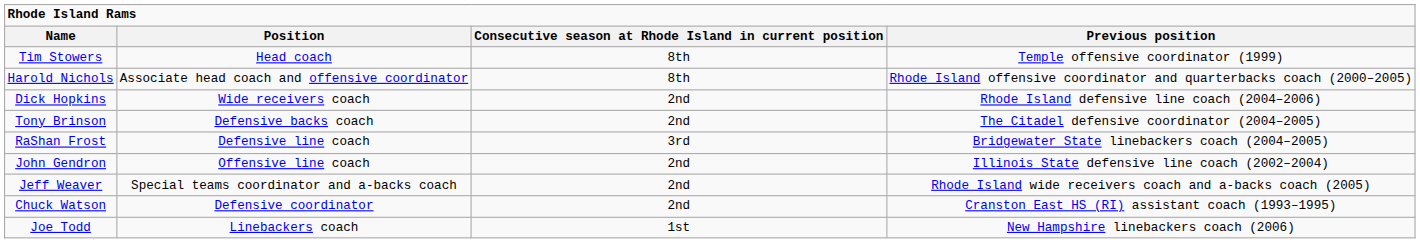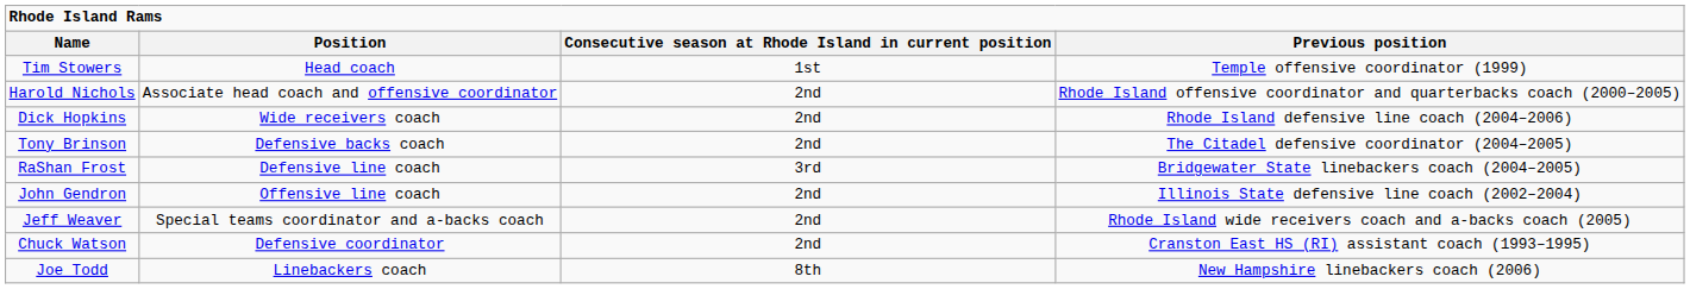Tim Stowers | Consecutive season at Rhode Island in current position: 8th -> 1st
Harold Nichols | Consecutive season at Rhode Island in current position: 8th -> 2nd
Joe Todd | Consecutive season at Rhode Island in current position: 1st -> 8th
